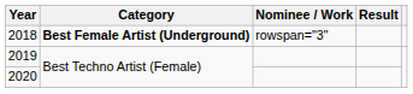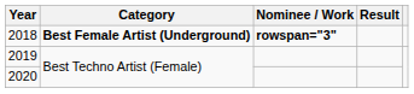2018 | Nominee / Work: normal -> bold
